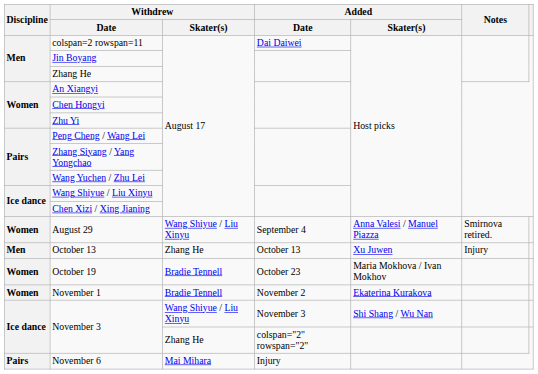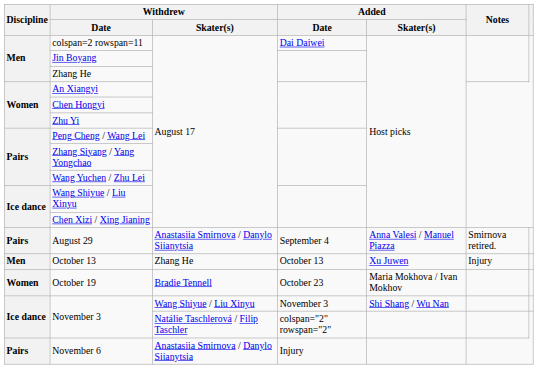August 29 | Discipline: Women -> Pairs
August 29 | Withdrew / Skater(s): Wang Shiyue / Liu Xinyu -> Anastasiia Smirnova / Danylo Siianytsia
- row: Women | November 1 | Bradie Tennell | November 2 | Ekaterina Kurakova
November 3 / colspan="2" rowspan="2" | Withdrew / Skater(s): Zhang He -> Natálie Taschlerová / Filip Taschler
November 6 | Withdrew / Skater(s): Mai Mihara -> Anastasiia Smirnova / Danylo Siianytsia
